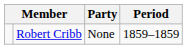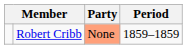Robert Cribb | Party: no background -> lightsalmon background
